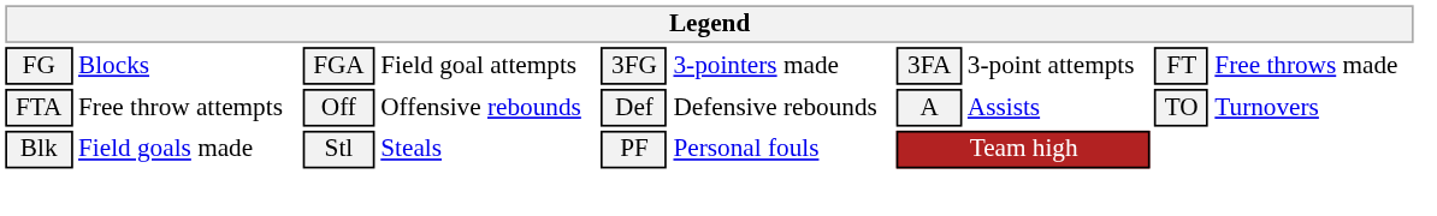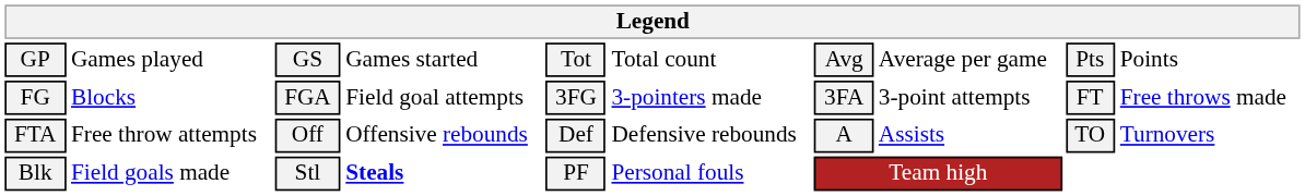+ row: GP | Games played | GS | Games started | Tot | Total count | Avg | Average per game | Pts | Points
Blk | column 4: normal -> bold
